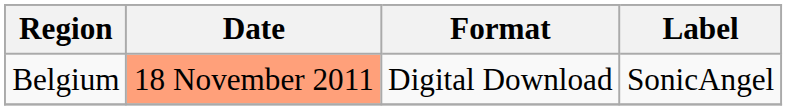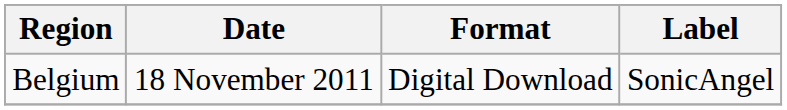Belgium | Date: lightsalmon background -> no background
